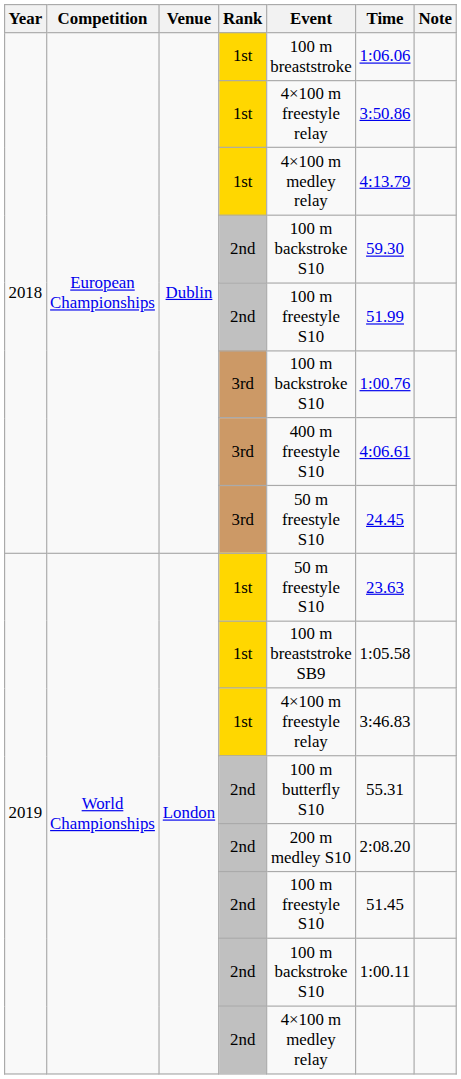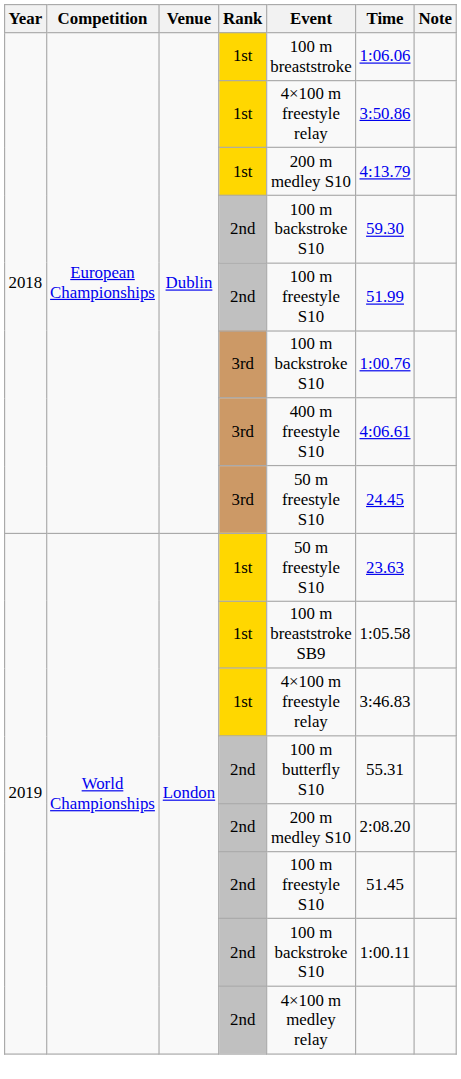row 4 | Event: 4×100 m medley relay -> 200 m medley S10
